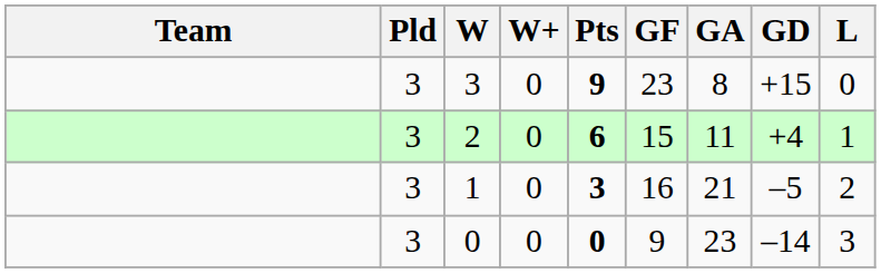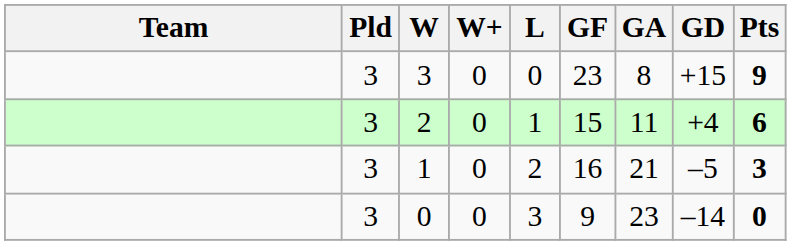columns swapped: L <-> Pts
